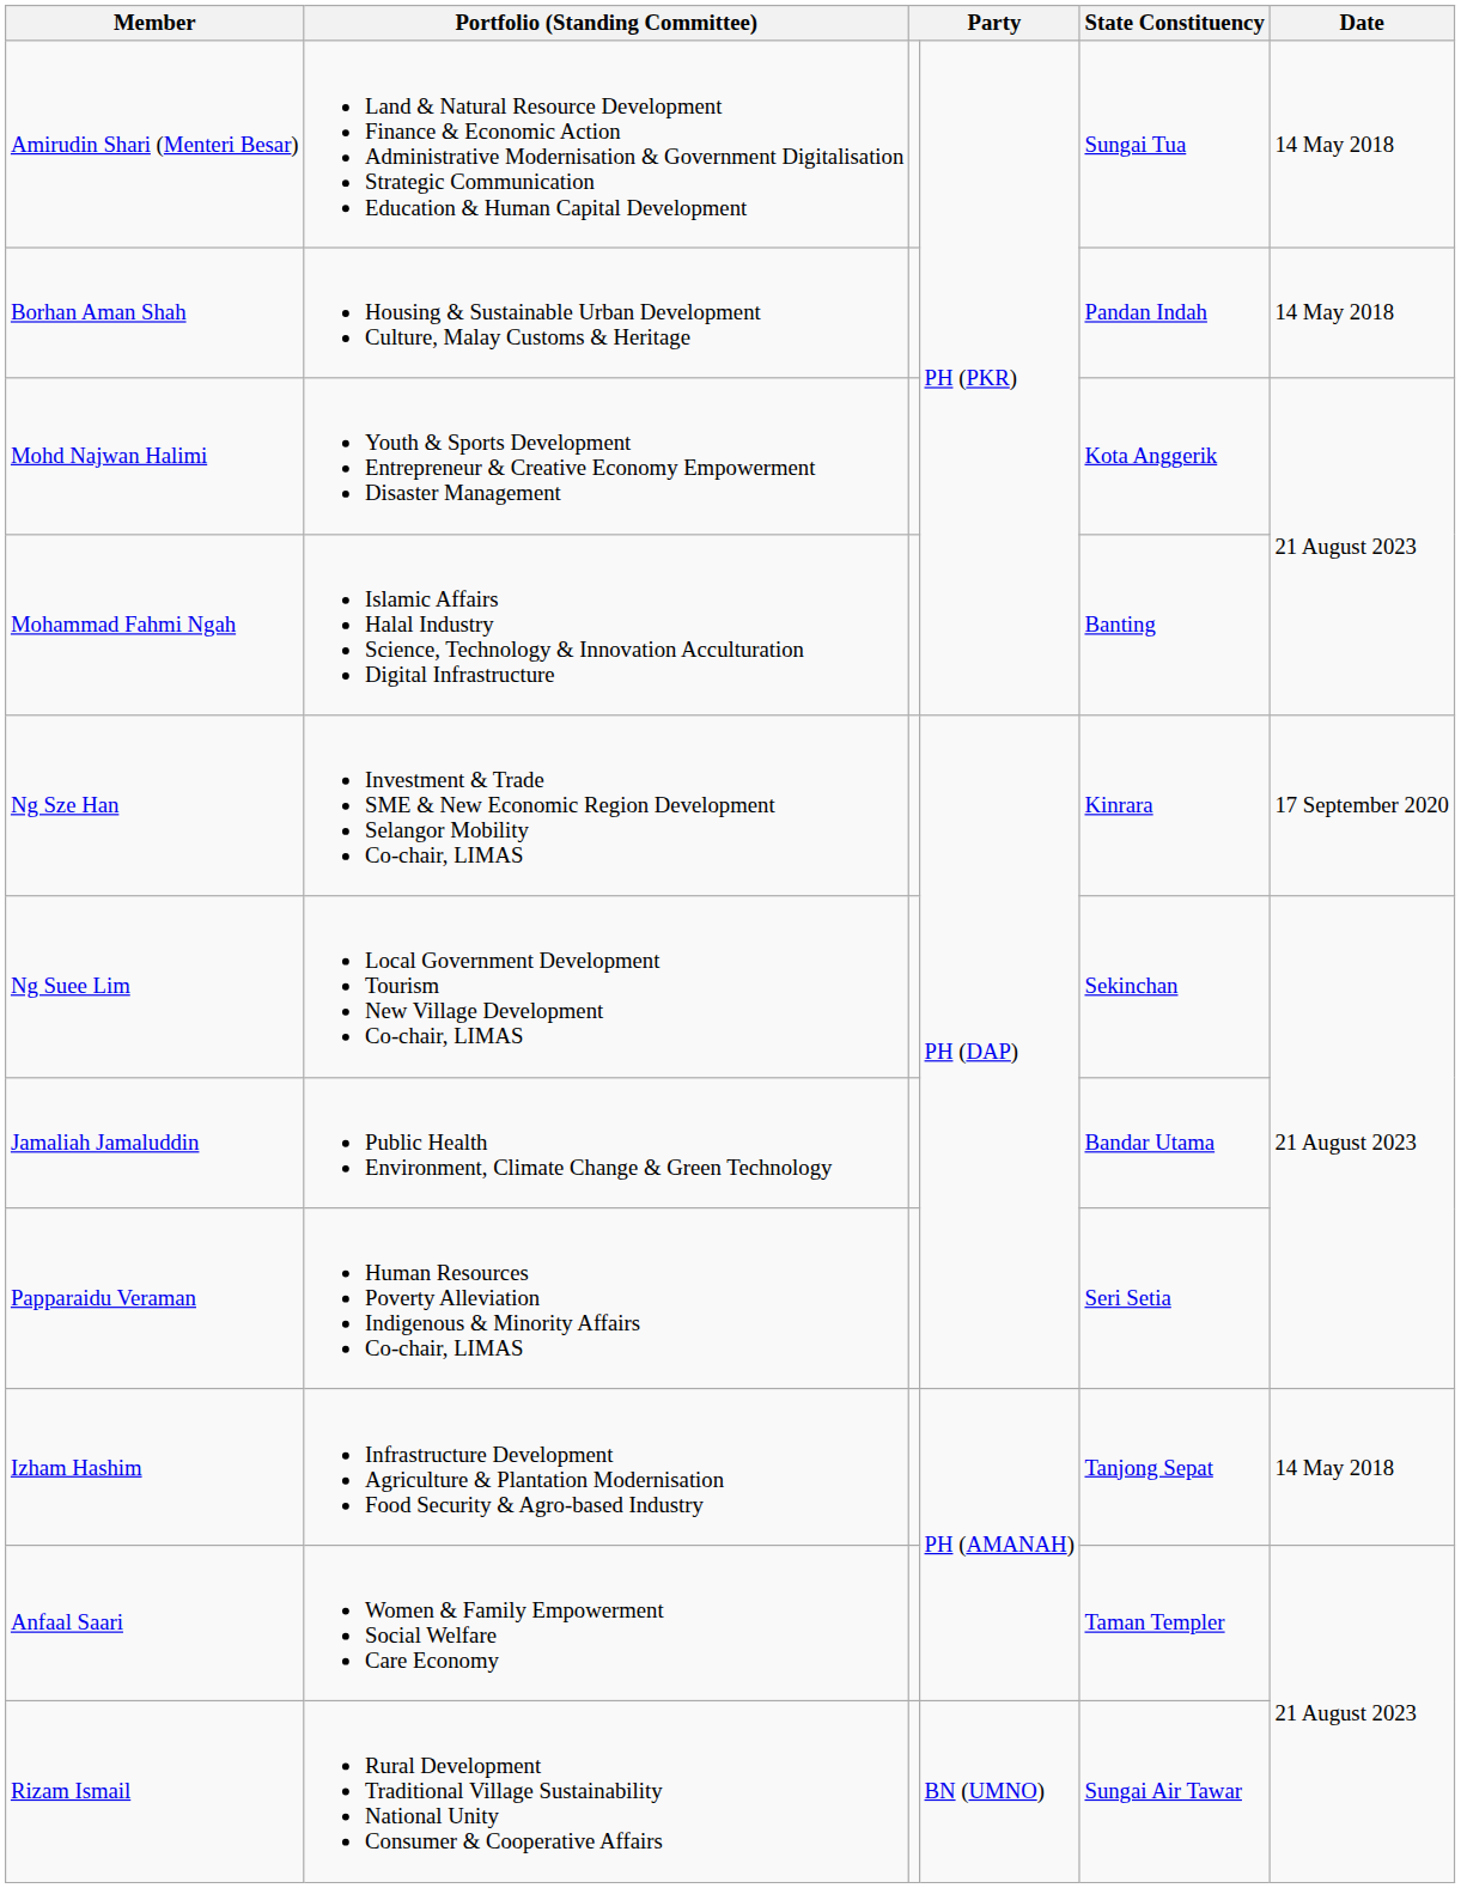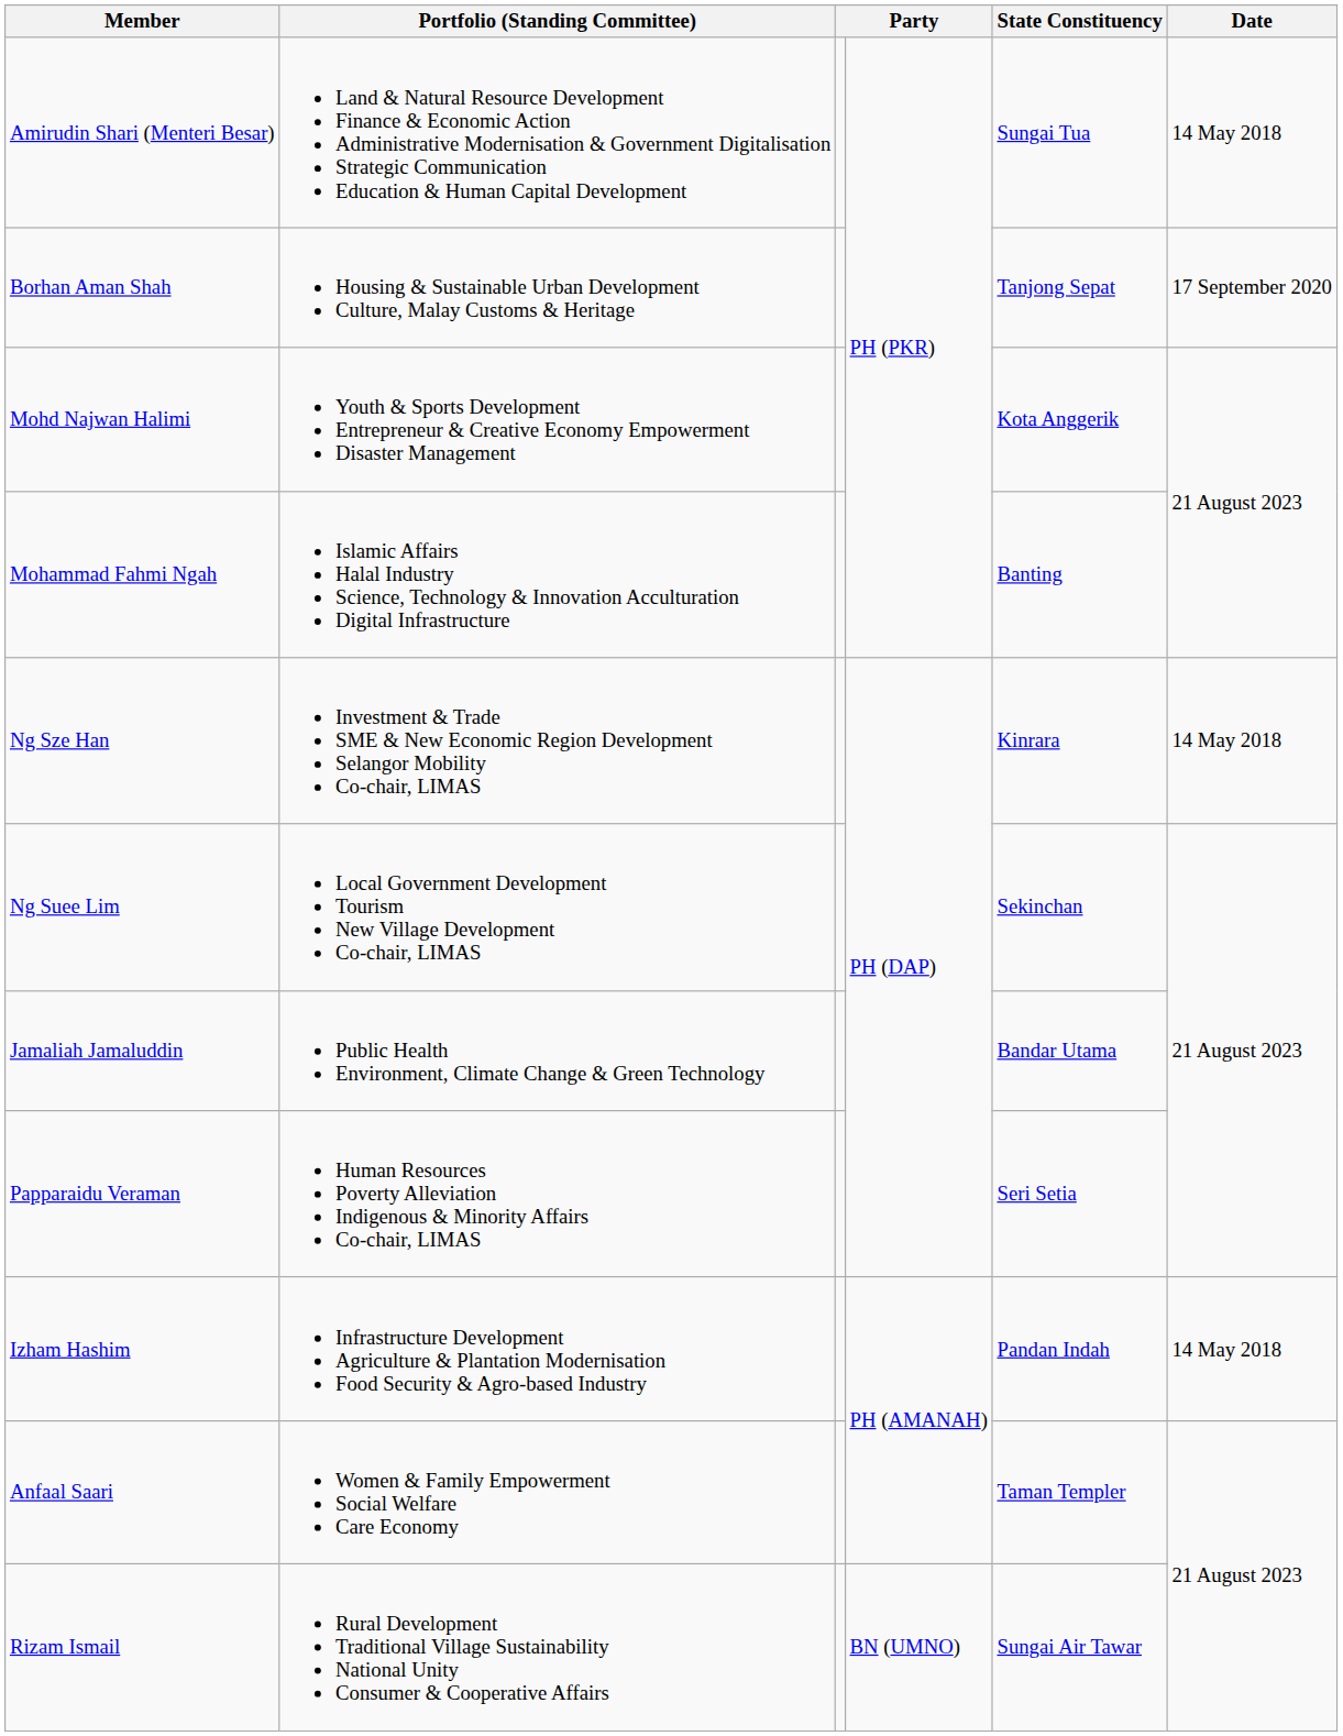Borhan Aman Shah | State Constituency: Pandan Indah -> Tanjong Sepat
Borhan Aman Shah | Date: 14 May 2018 -> 17 September 2020
Ng Sze Han | Date: 17 September 2020 -> 14 May 2018
Izham Hashim | State Constituency: Tanjong Sepat -> Pandan Indah
